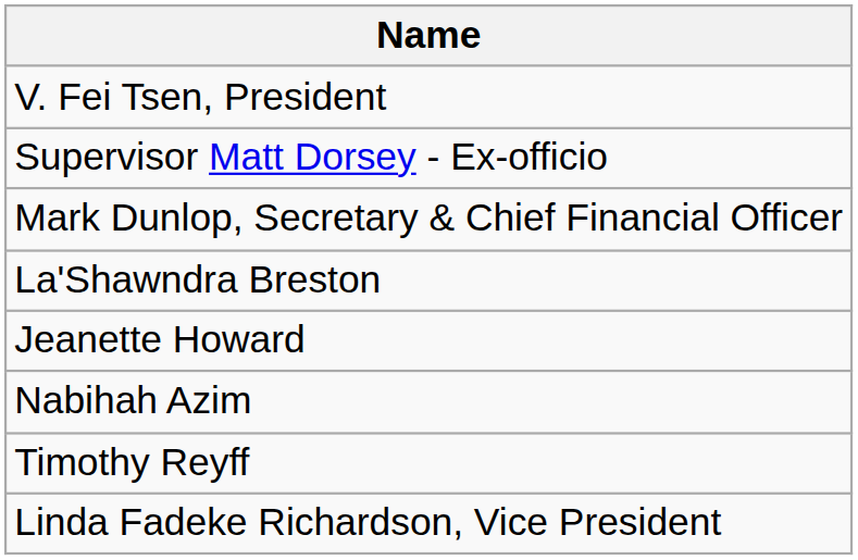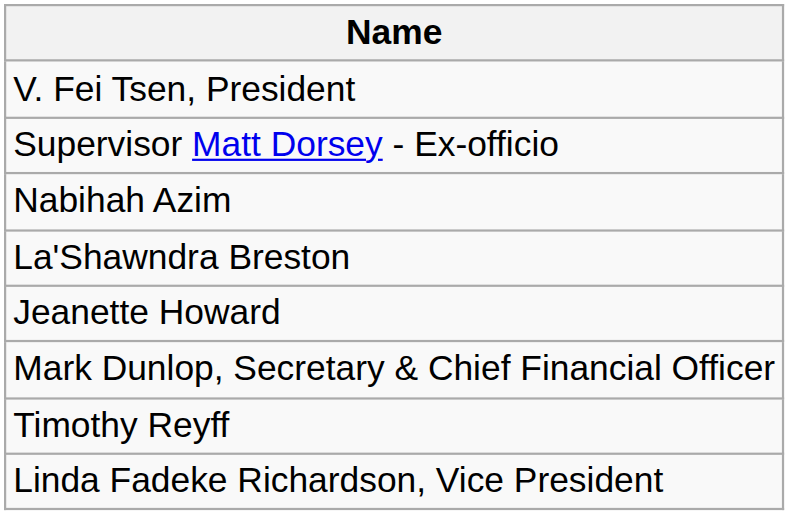row 4 | column 1: Mark Dunlop, Secretary & Chief Financial Officer -> Nabihah Azim
row 7 | column 1: Nabihah Azim -> Mark Dunlop, Secretary & Chief Financial Officer
